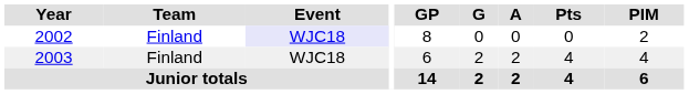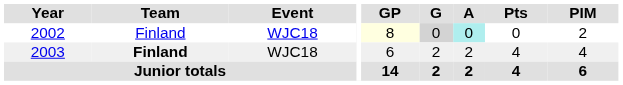2002 | Event: lavender background -> no background
2002 | GP: no background -> lightyellow background
2002 | G: no background -> lightgrey background
2002 | A: no background -> paleturquoise background
2003 | Team: normal -> bold
